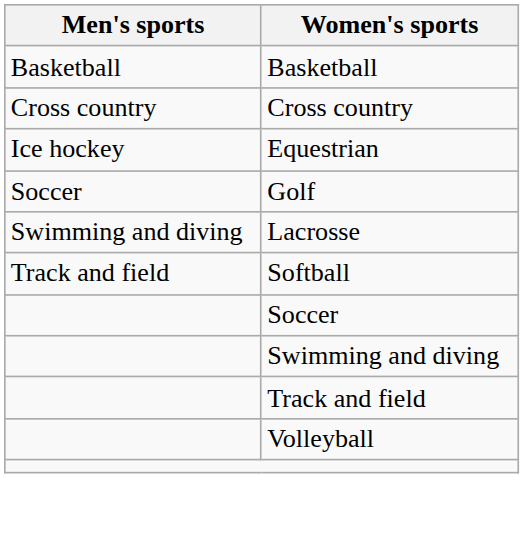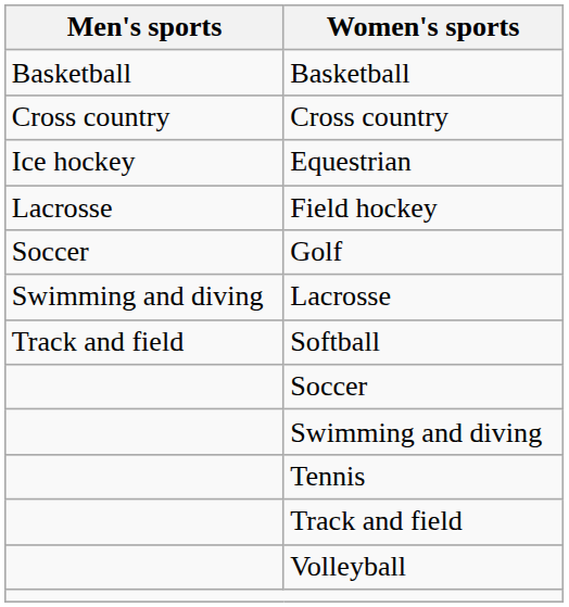+ row: Lacrosse | Field hockey
+ row: Tennis
